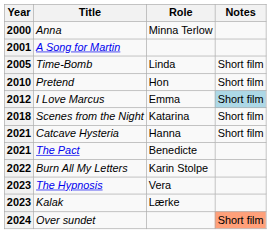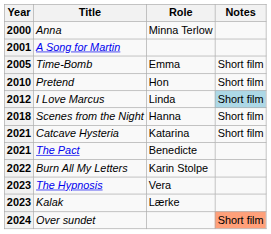Time-Bomb | Role: Linda -> Emma
I Love Marcus | Role: Emma -> Linda
Scenes from the Night | Role: Katarina -> Hanna
Catcave Hysteria | Role: Hanna -> Katarina
